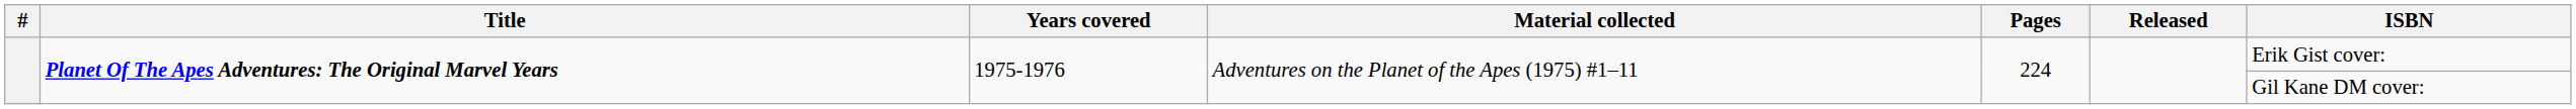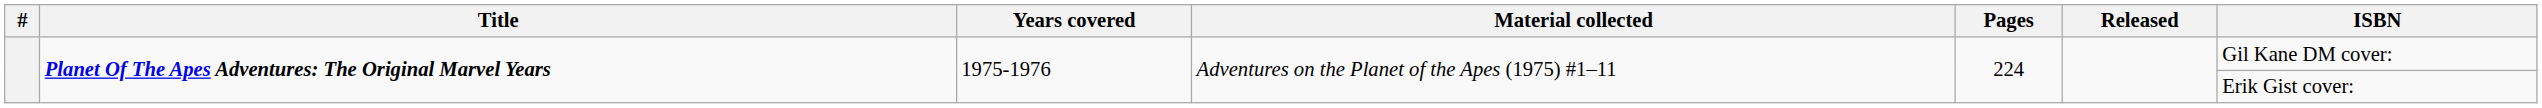row 2 | ISBN: Erik Gist cover: -> Gil Kane DM cover:
row 3 | ISBN: Gil Kane DM cover: -> Erik Gist cover:
